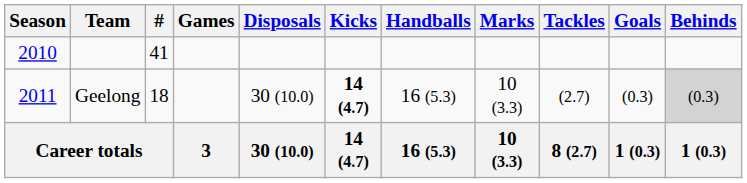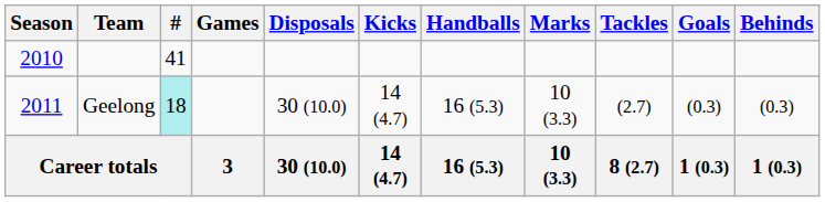Geelong | #: no background -> paleturquoise background
Geelong | Kicks: bold -> normal
Geelong | Behinds: lightgrey background -> no background
